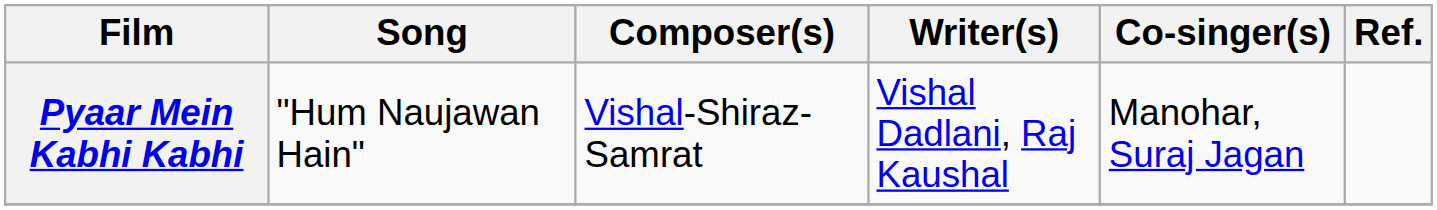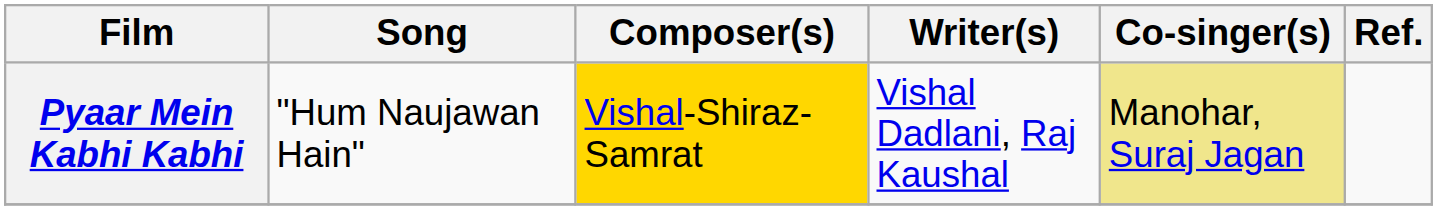Pyaar Mein Kabhi Kabhi | Composer(s): no background -> gold background
Pyaar Mein Kabhi Kabhi | Co-singer(s): no background -> khaki background
